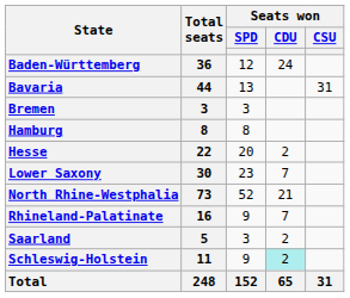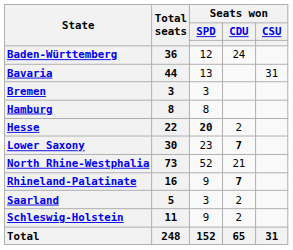Hesse | Seats won / SPD: normal -> bold
Lower Saxony | Seats won / CDU: normal -> bold
Rhineland-Palatinate | Seats won / CDU: normal -> bold
Schleswig-Holstein | Seats won / CDU: paleturquoise background -> no background
